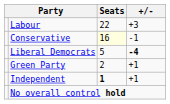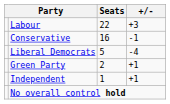Conservative | Seats: lightyellow background -> no background
Liberal Democrats | +/-: bold -> normal
Independent | Seats: bold -> normal
